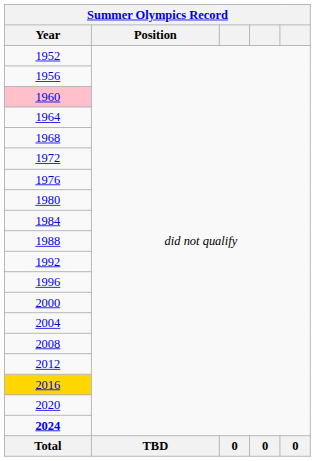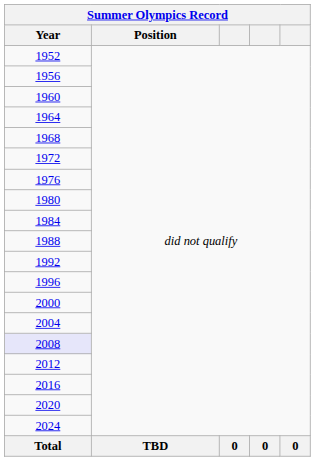1960 | Summer Olympics Record / Year: pink background -> no background
2008 | Summer Olympics Record / Year: no background -> lavender background
2016 | Summer Olympics Record / Year: gold background -> no background
2024 | Summer Olympics Record / Year: bold -> normal
